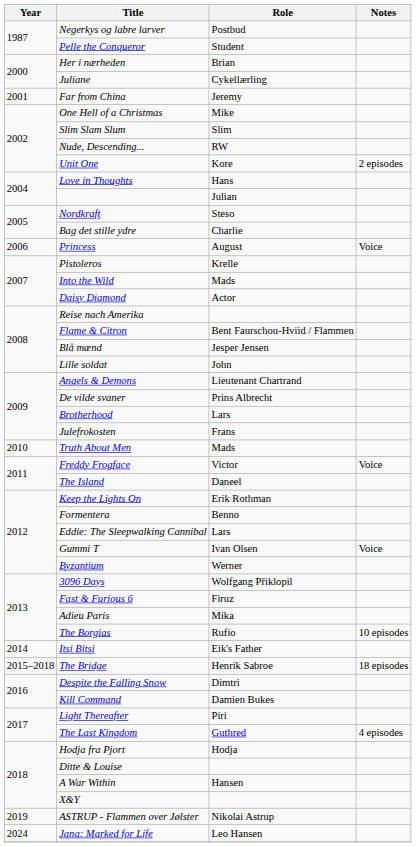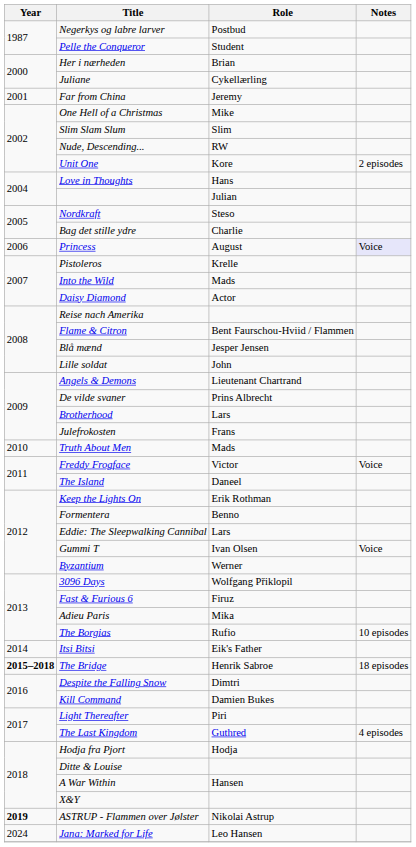Princess | Notes: no background -> lavender background
The Bridge | Year: normal -> bold
ASTRUP - Flammen over Jølster | Year: normal -> bold
